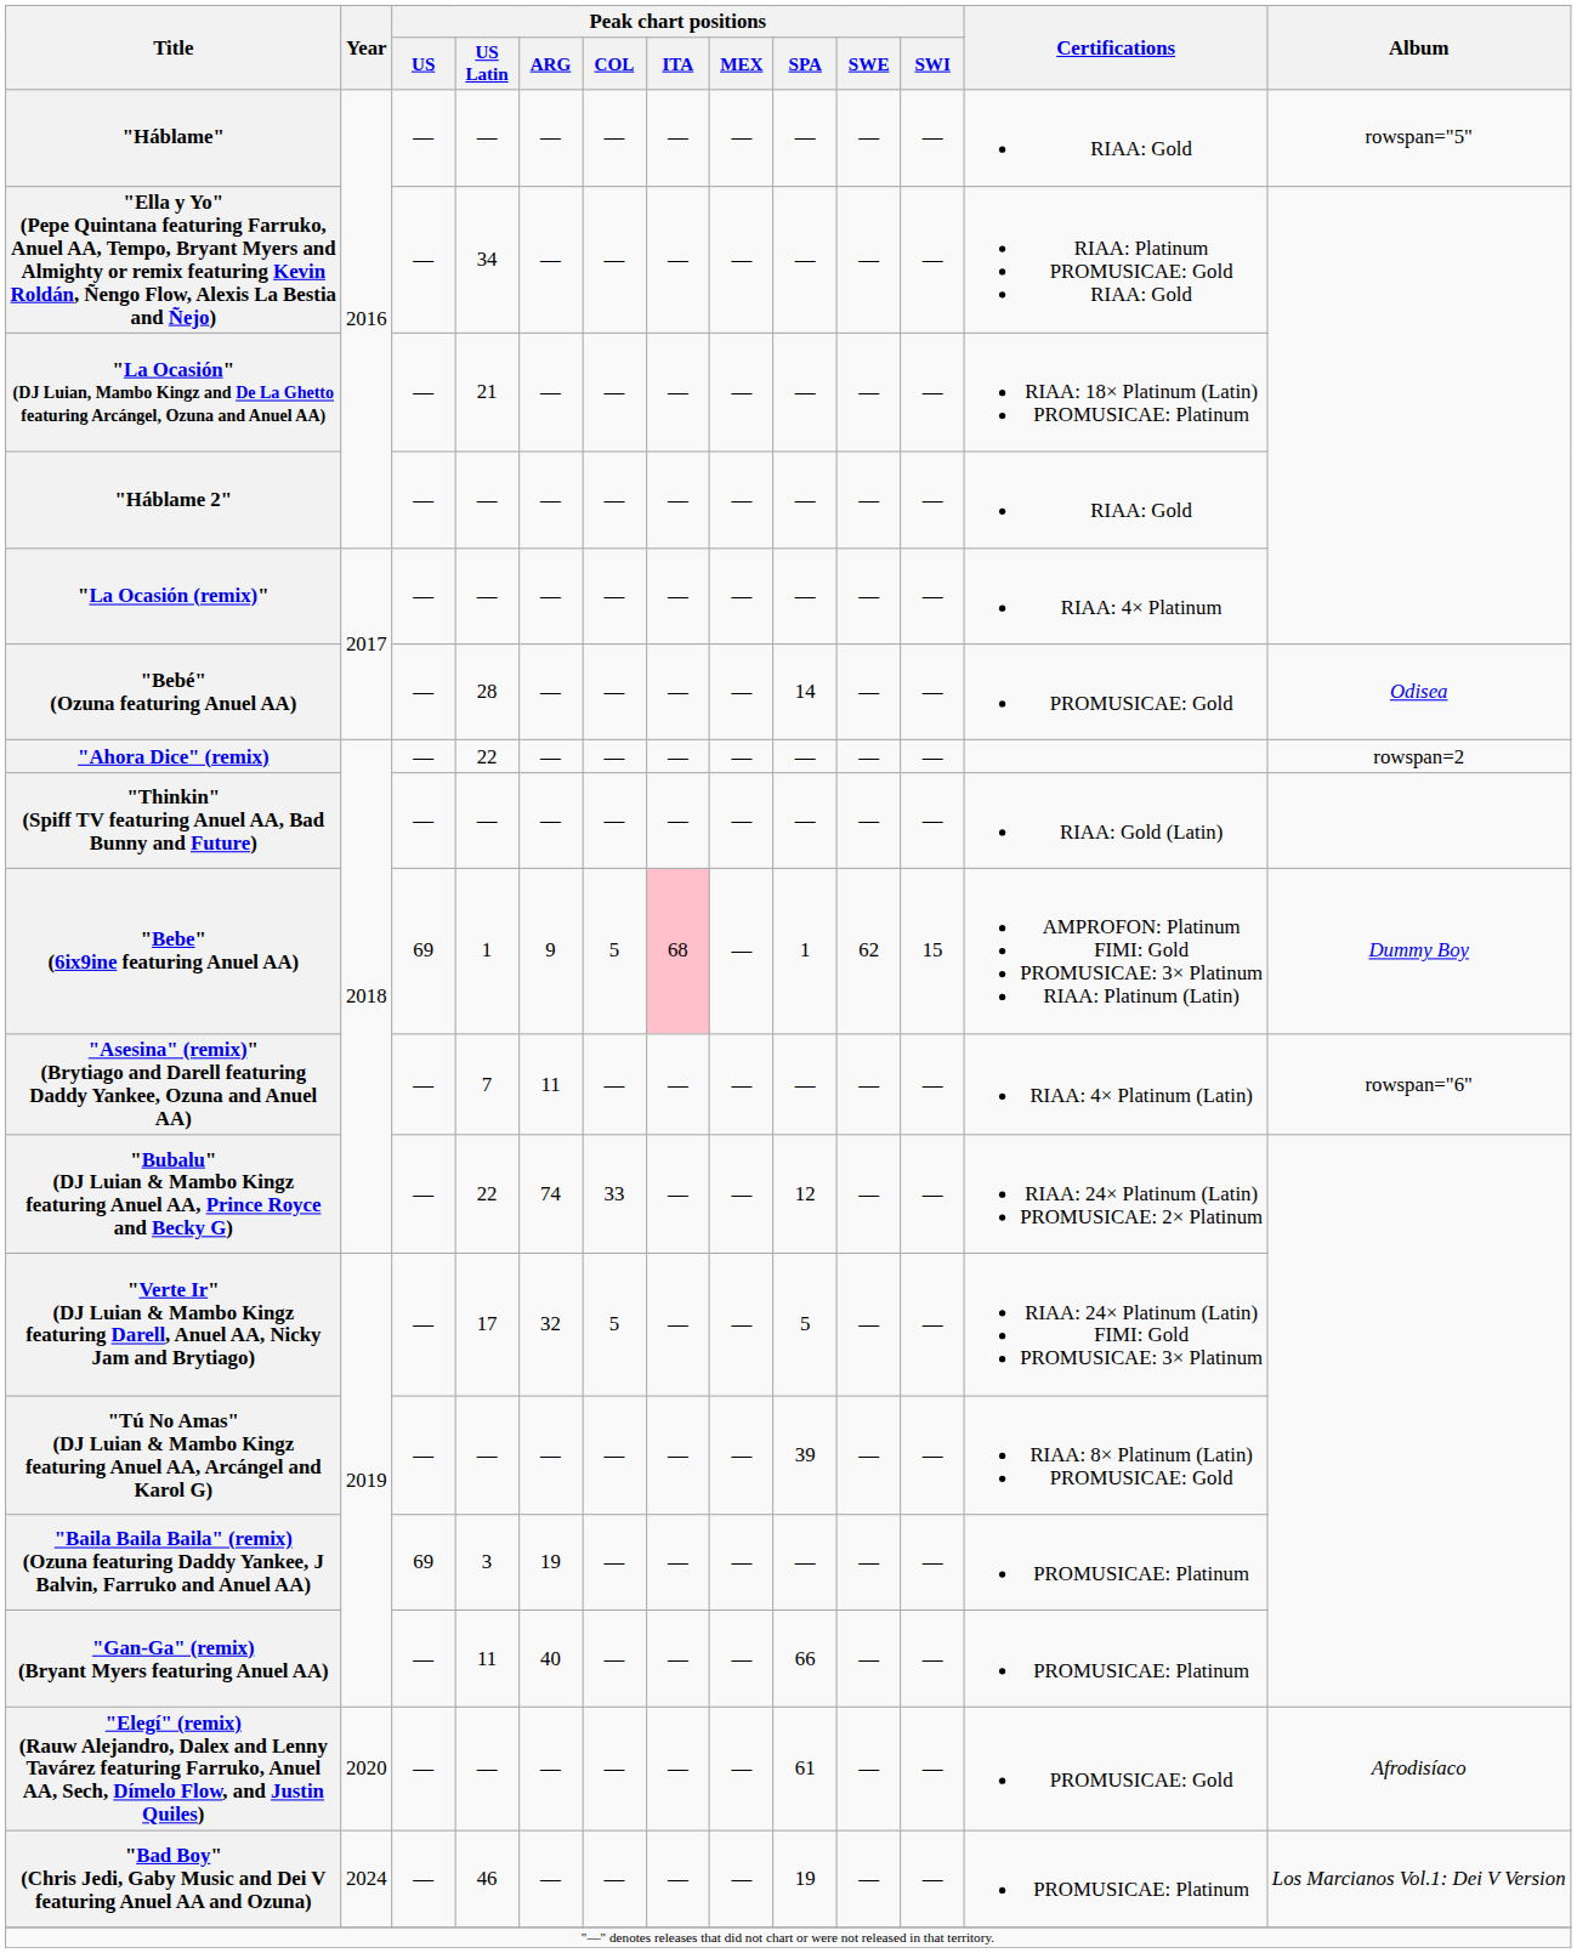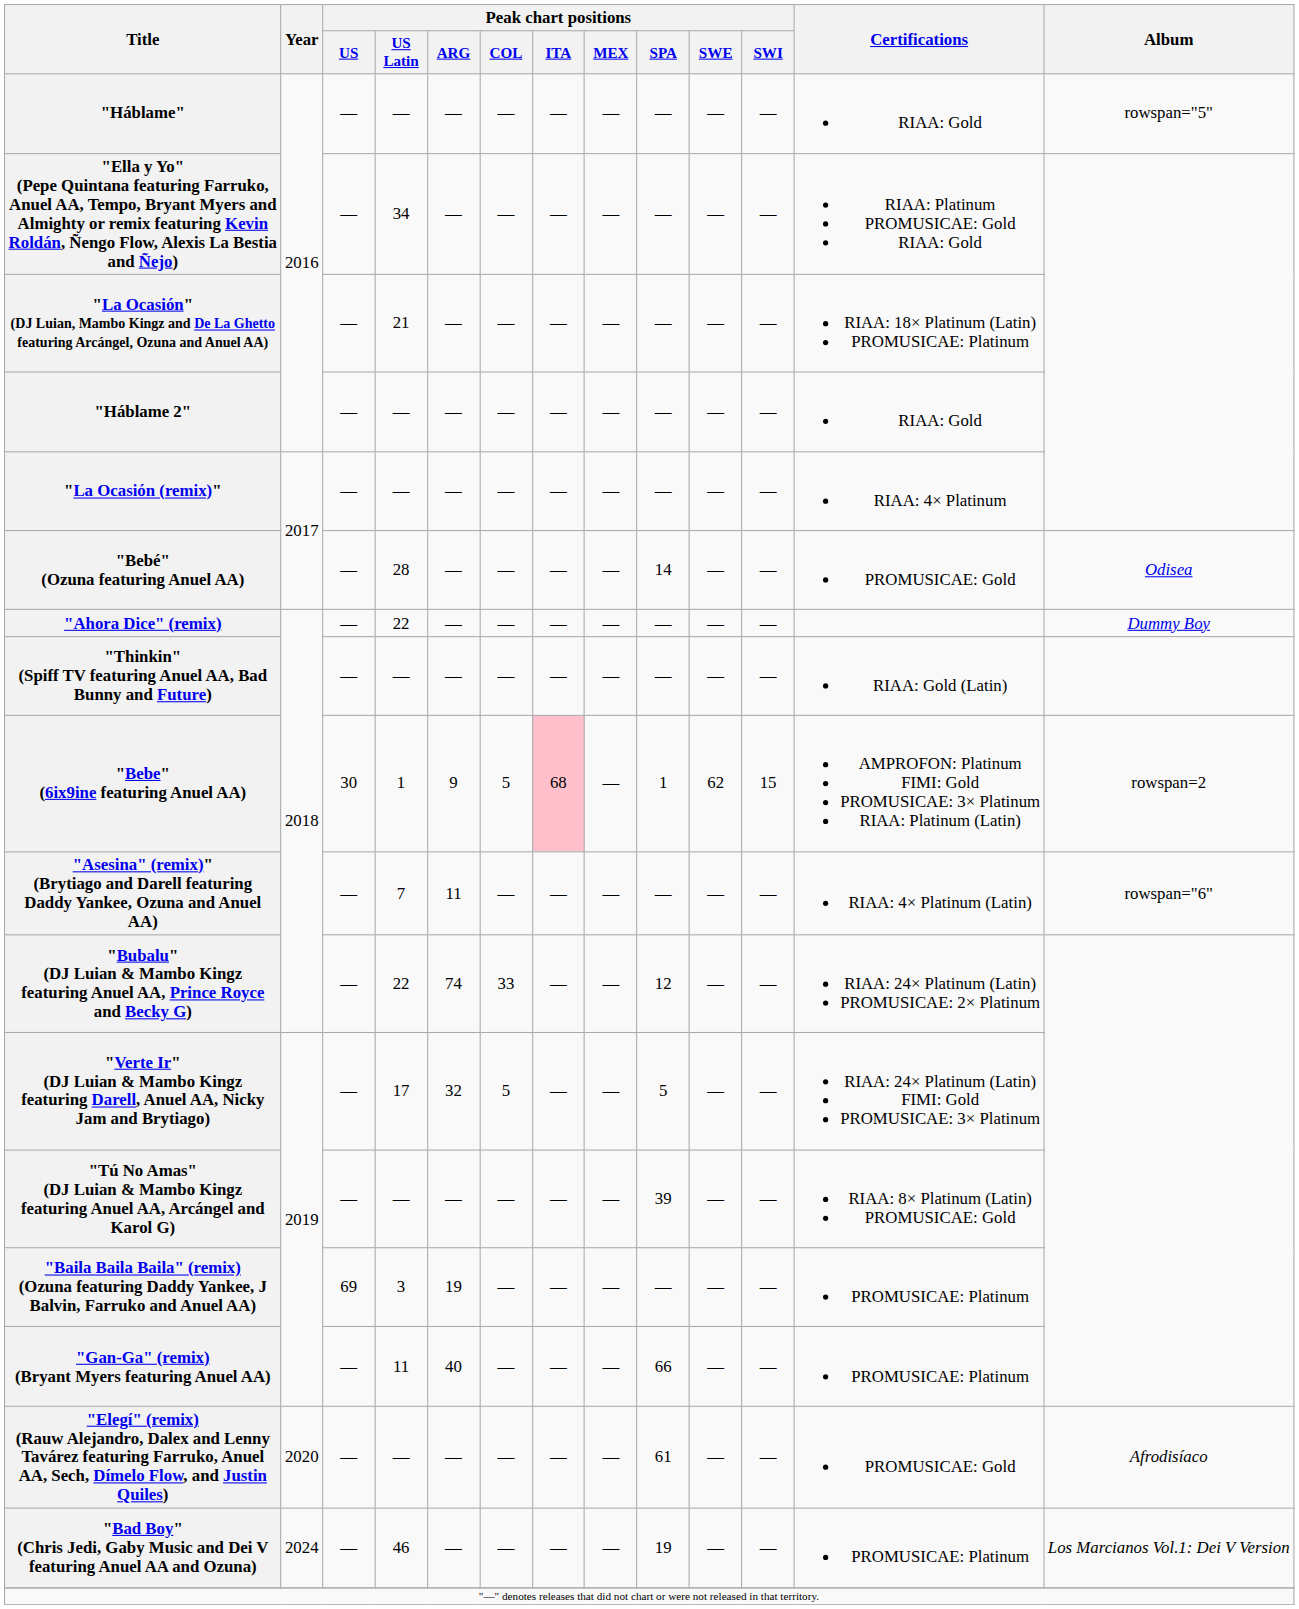"Ahora Dice" (remix) | Album: rowspan=2 -> Dummy Boy
"Bebe" (6ix9ine featuring Anuel AA) | Peak chart positions / US: 69 -> 30
"Bebe" (6ix9ine featuring Anuel AA) | Album: Dummy Boy -> rowspan=2
